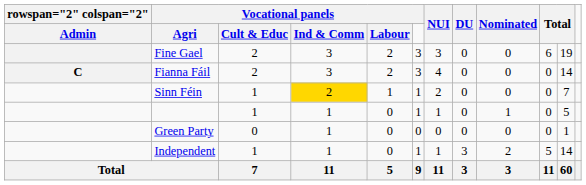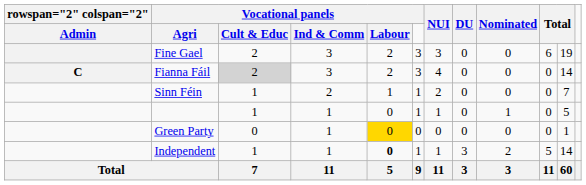Fianna Fáil | Vocational panels / Cult & Educ: no background -> lightgrey background
Sinn Féin | Vocational panels / Ind & Comm: gold background -> no background
Green Party | Vocational panels / Labour: no background -> gold background
Independent | Vocational panels / Labour: normal -> bold
